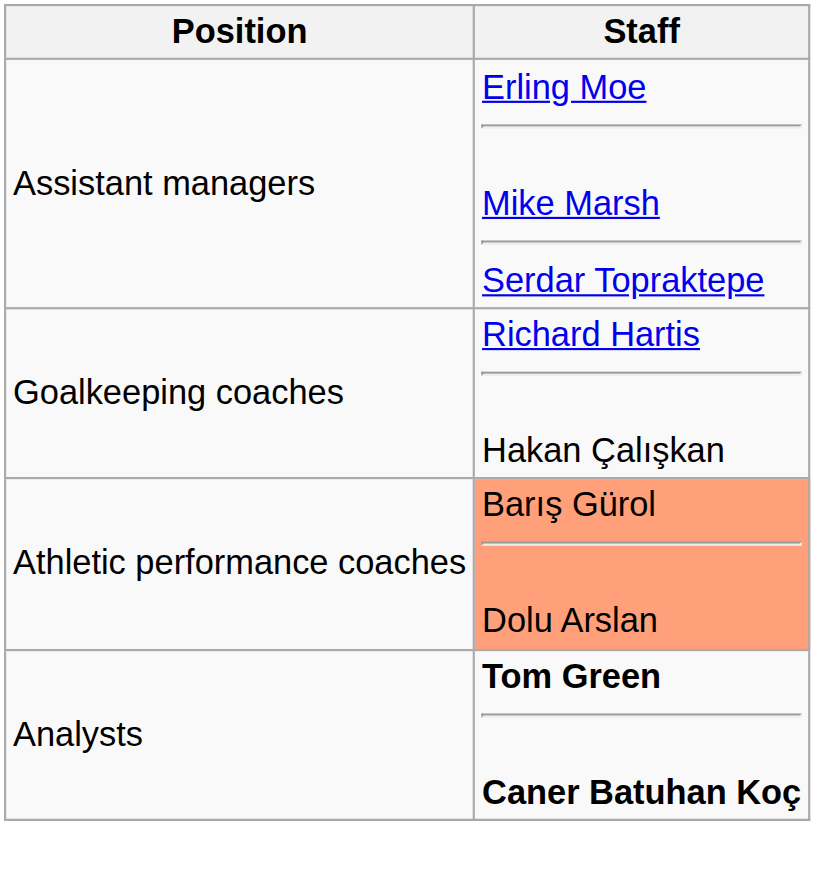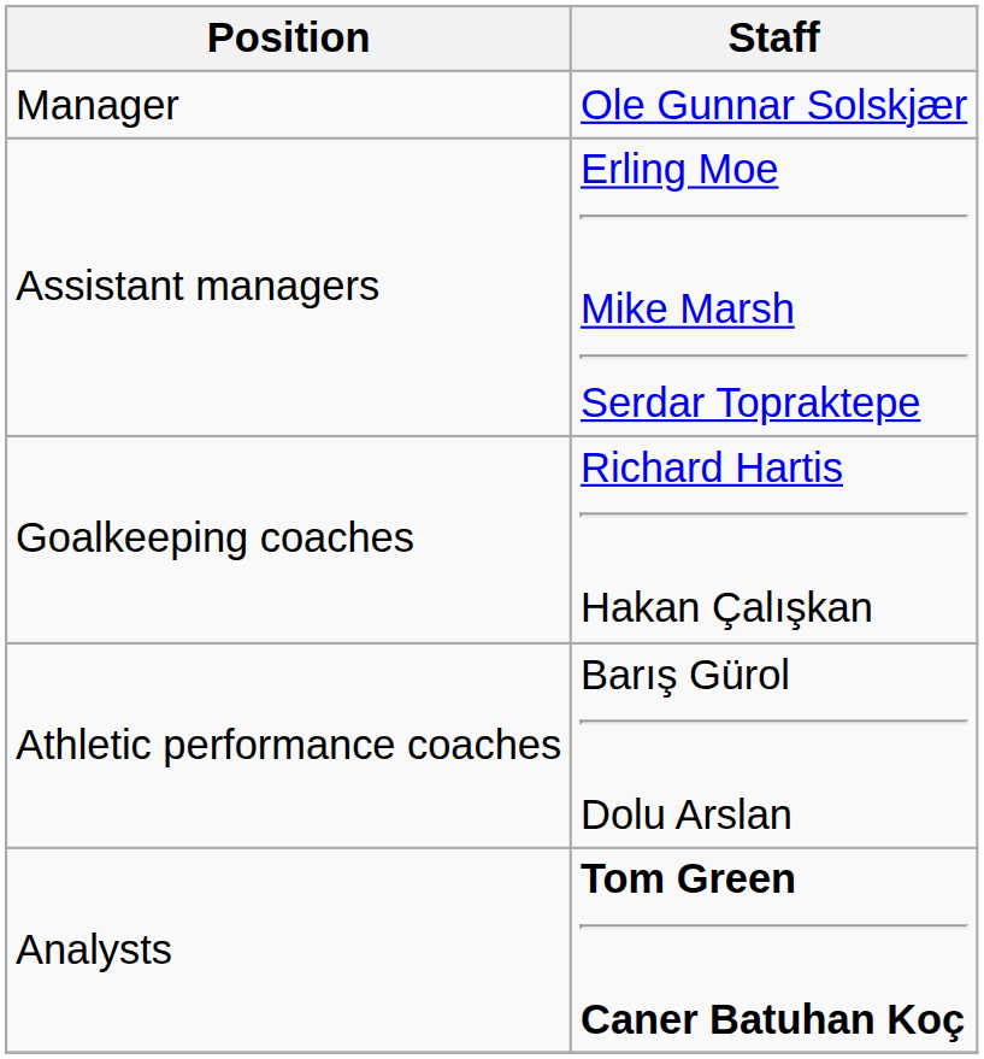+ row: Manager | Ole Gunnar Solskjær
Athletic performance coaches | Staff: lightsalmon background -> no background
